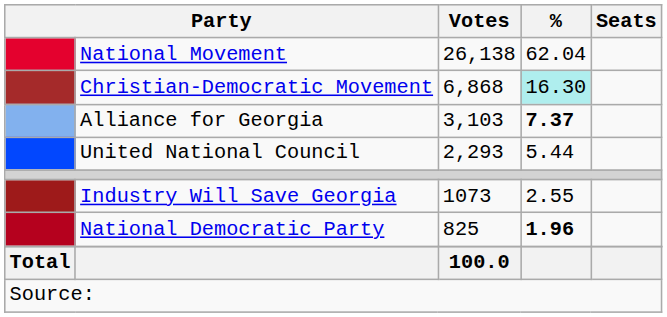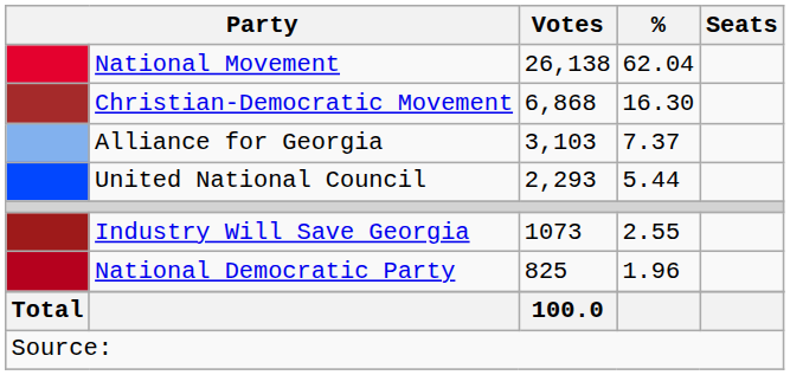Christian-Democratic Movement | %: paleturquoise background -> no background
Alliance for Georgia | %: bold -> normal
National Democratic Party | %: bold -> normal
